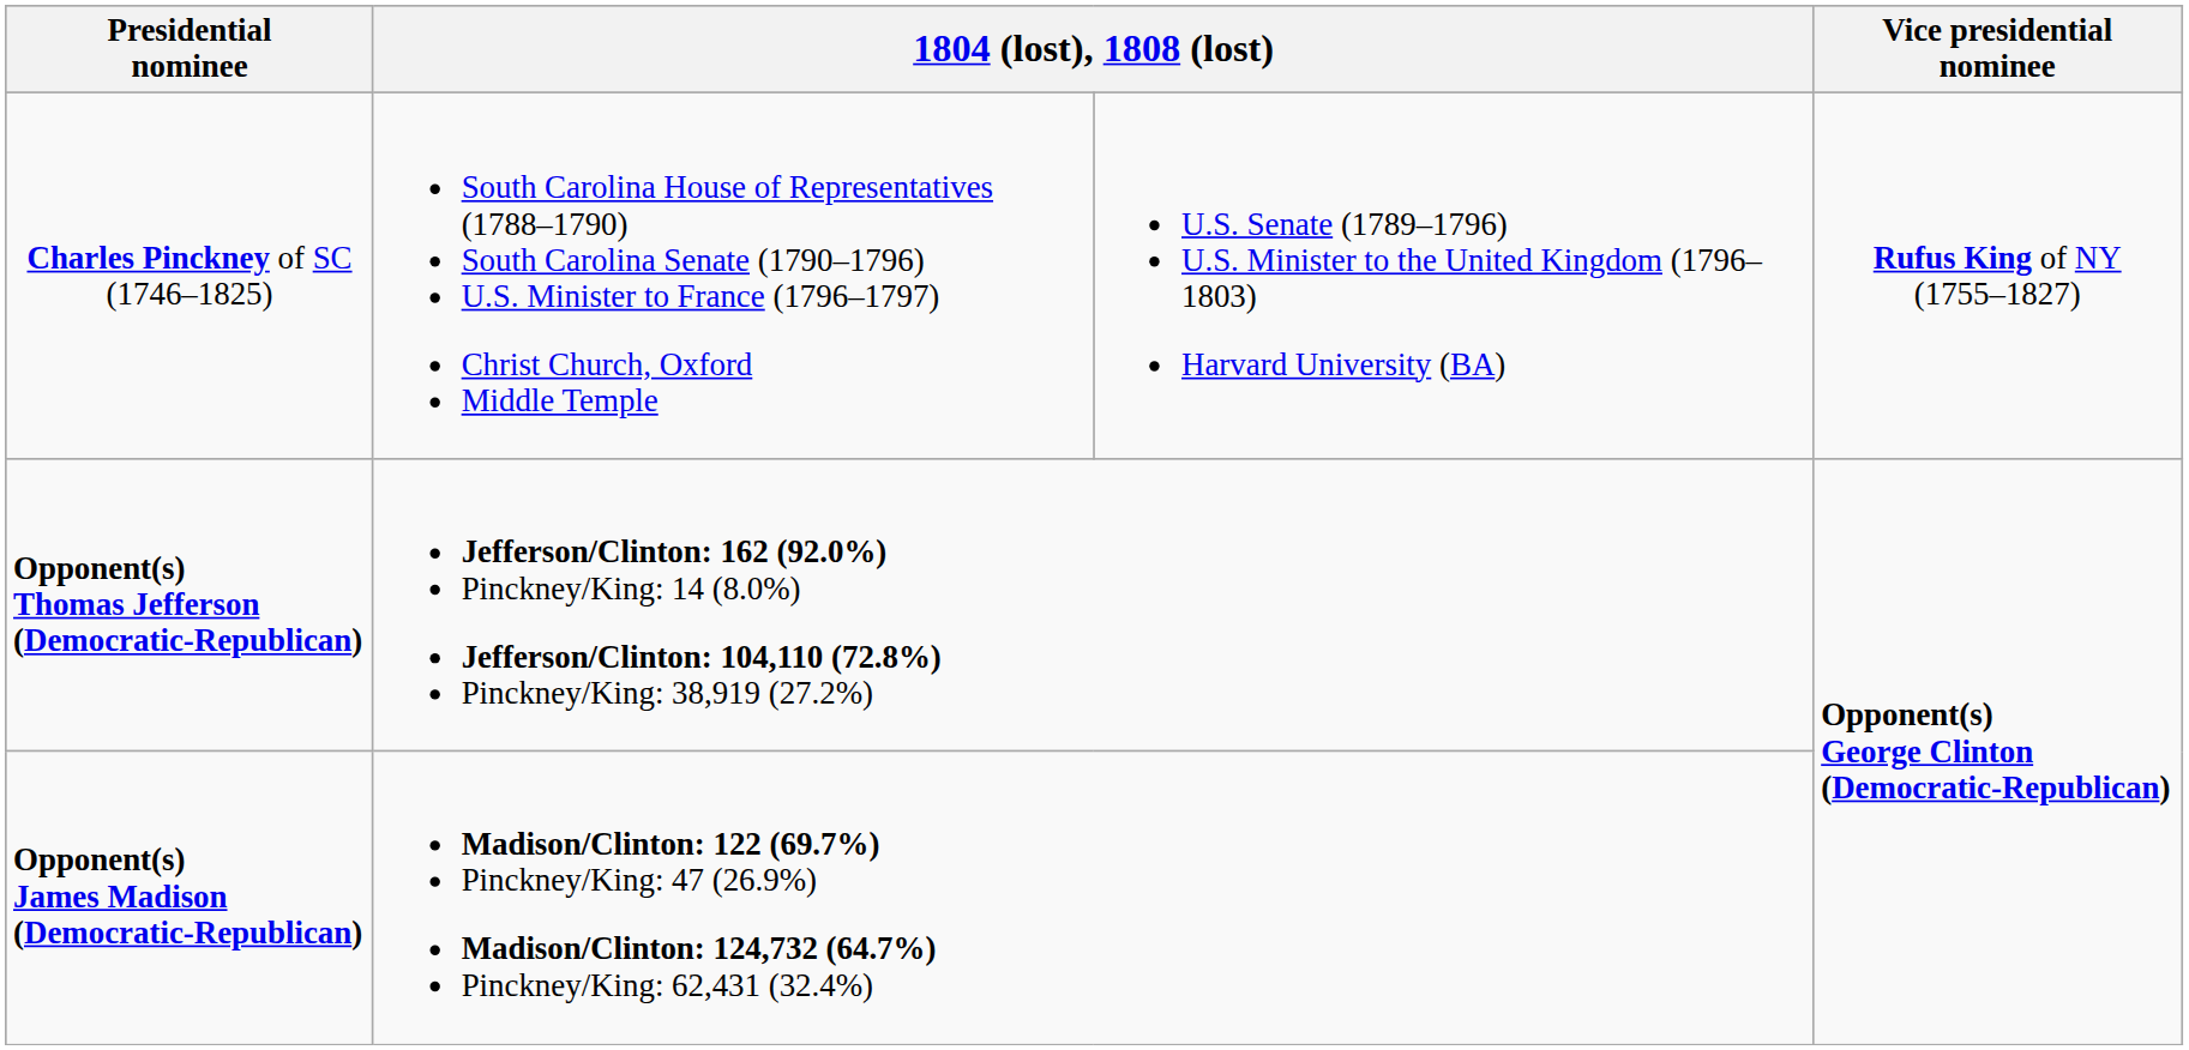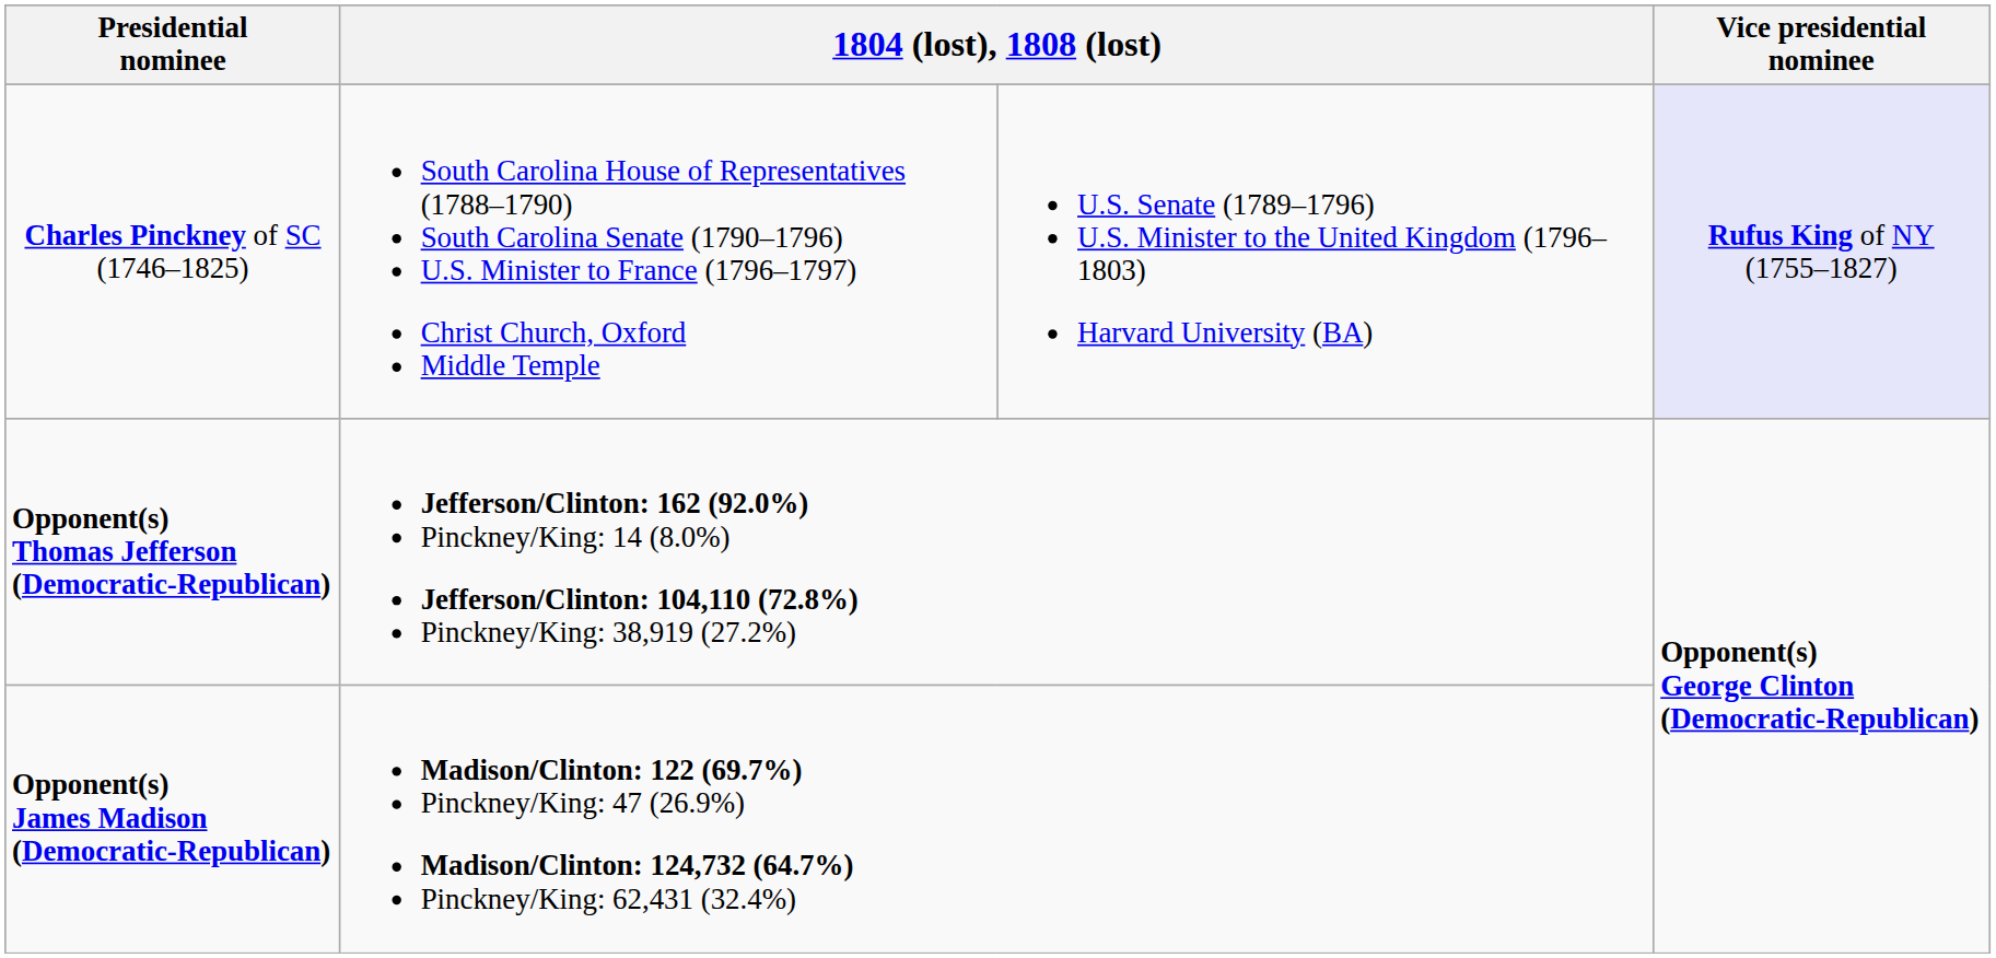Charles Pinckney of SC (1746–1825) | Vice presidential nominee: no background -> lavender background
